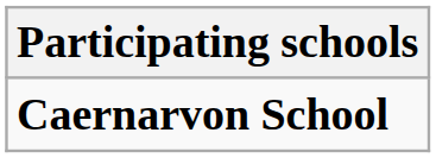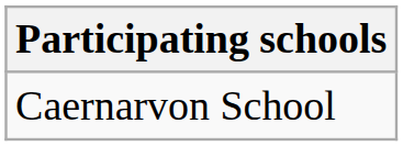row 2 | column 1: bold -> normal
